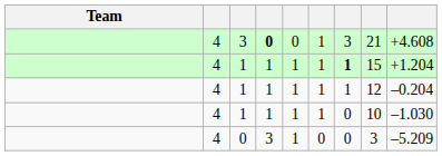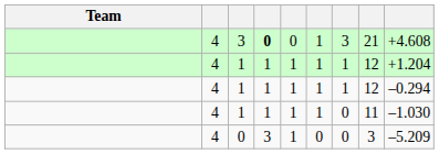row 3 | column 7: bold -> normal
row 3 | column 8: 15 -> 12
row 4 | column 9: –0.204 -> –0.294
row 5 | column 8: 10 -> 11
